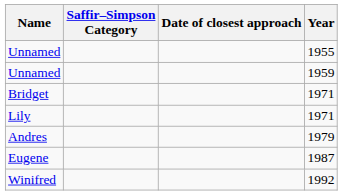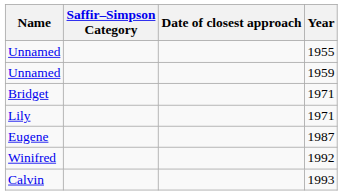- row: Andres | 1979
+ row: Calvin | 1993
